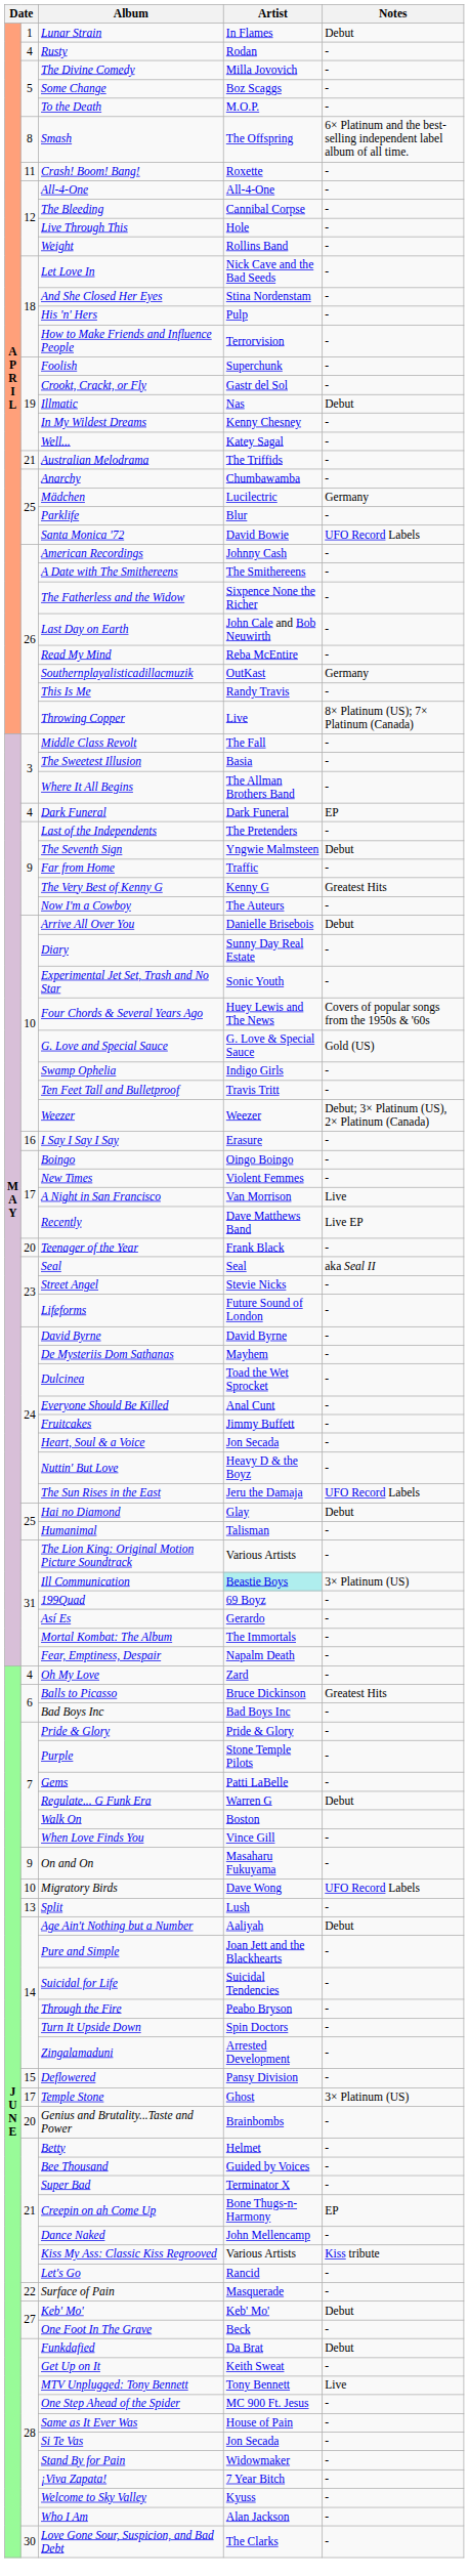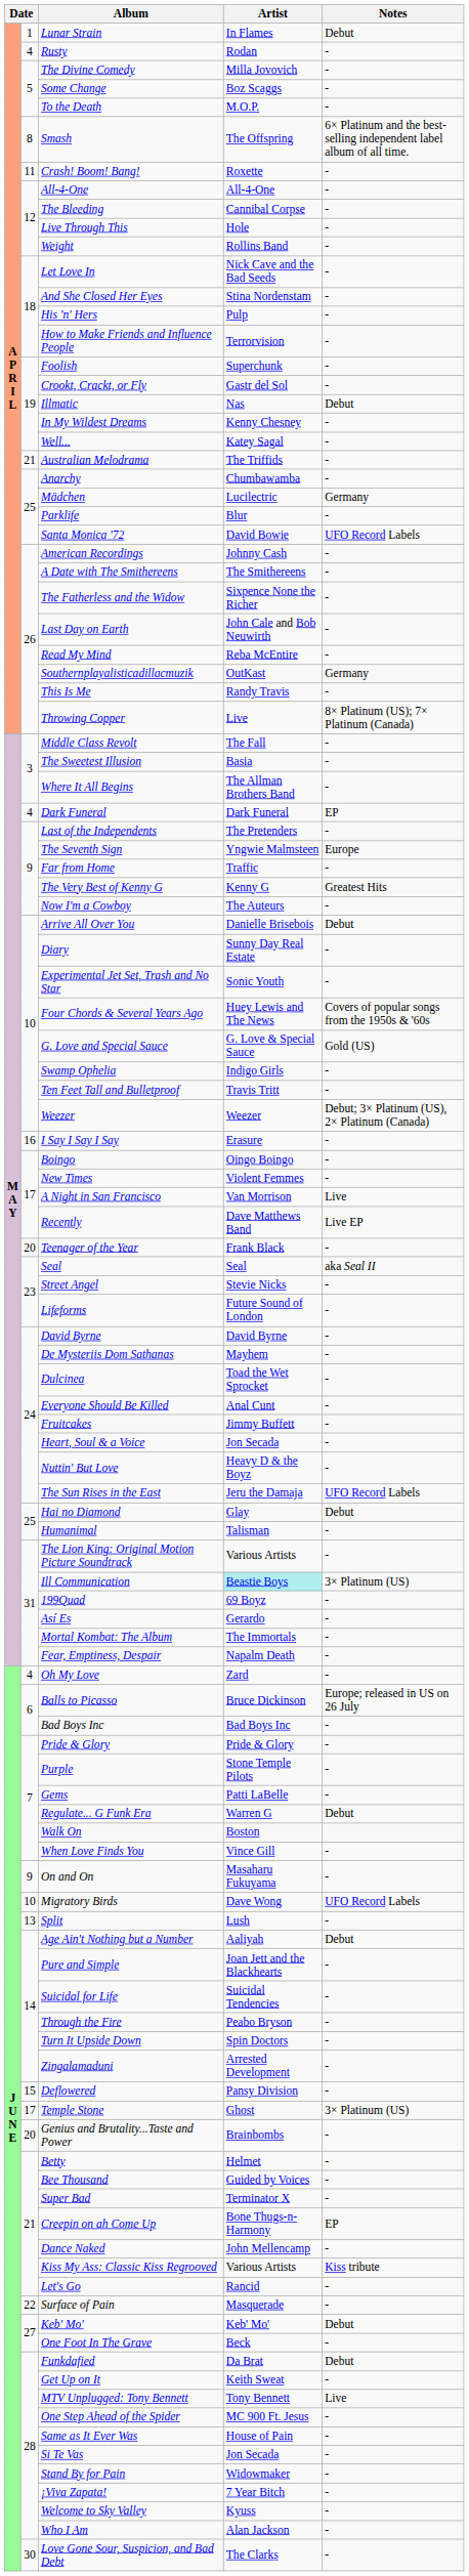The Seventh Sign | Notes: Debut -> Europe
Balls to Picasso | Notes: Greatest Hits -> Europe; released in US on 26 July
